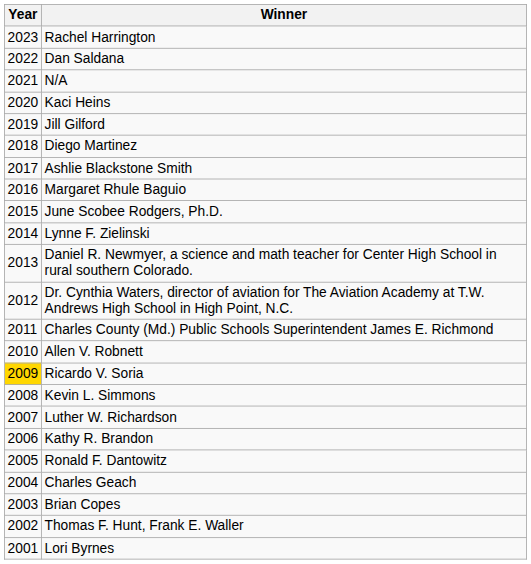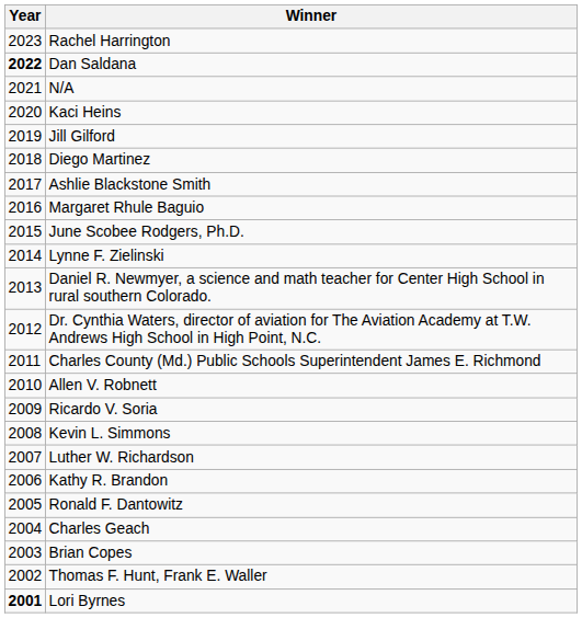Dan Saldana | Year: normal -> bold
Ricardo V. Soria | Year: gold background -> no background
Lori Byrnes | Year: normal -> bold
